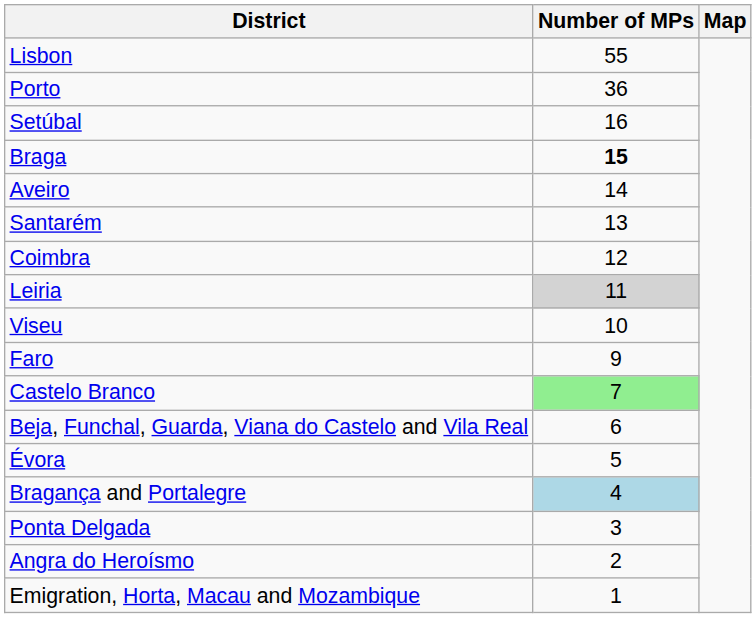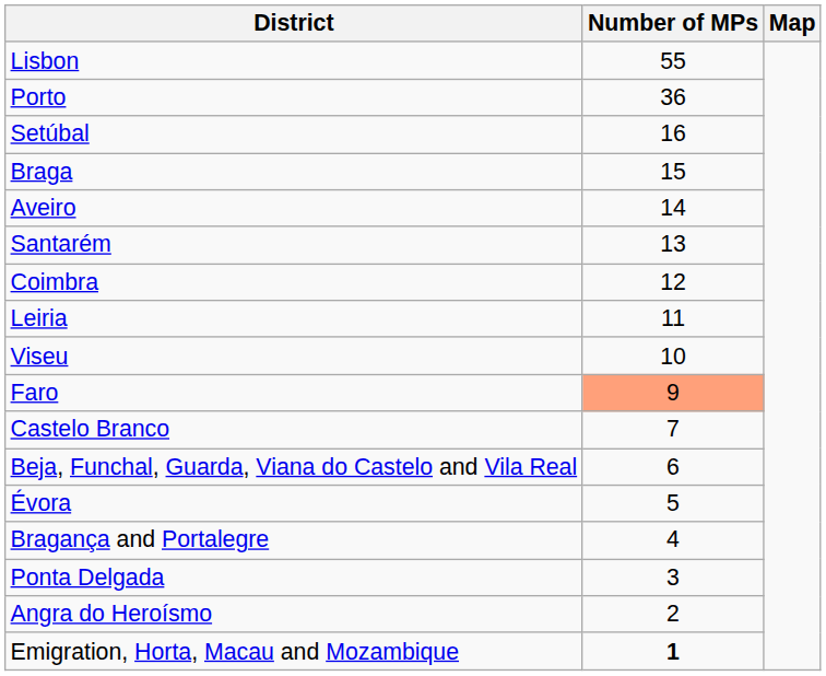Braga | Number of MPs: bold -> normal
Leiria | Number of MPs: lightgrey background -> no background
Faro | Number of MPs: no background -> lightsalmon background
Castelo Branco | Number of MPs: lightgreen background -> no background
Bragança and Portalegre | Number of MPs: lightblue background -> no background
Emigration, Horta, Macau and Mozambique | Number of MPs: normal -> bold
